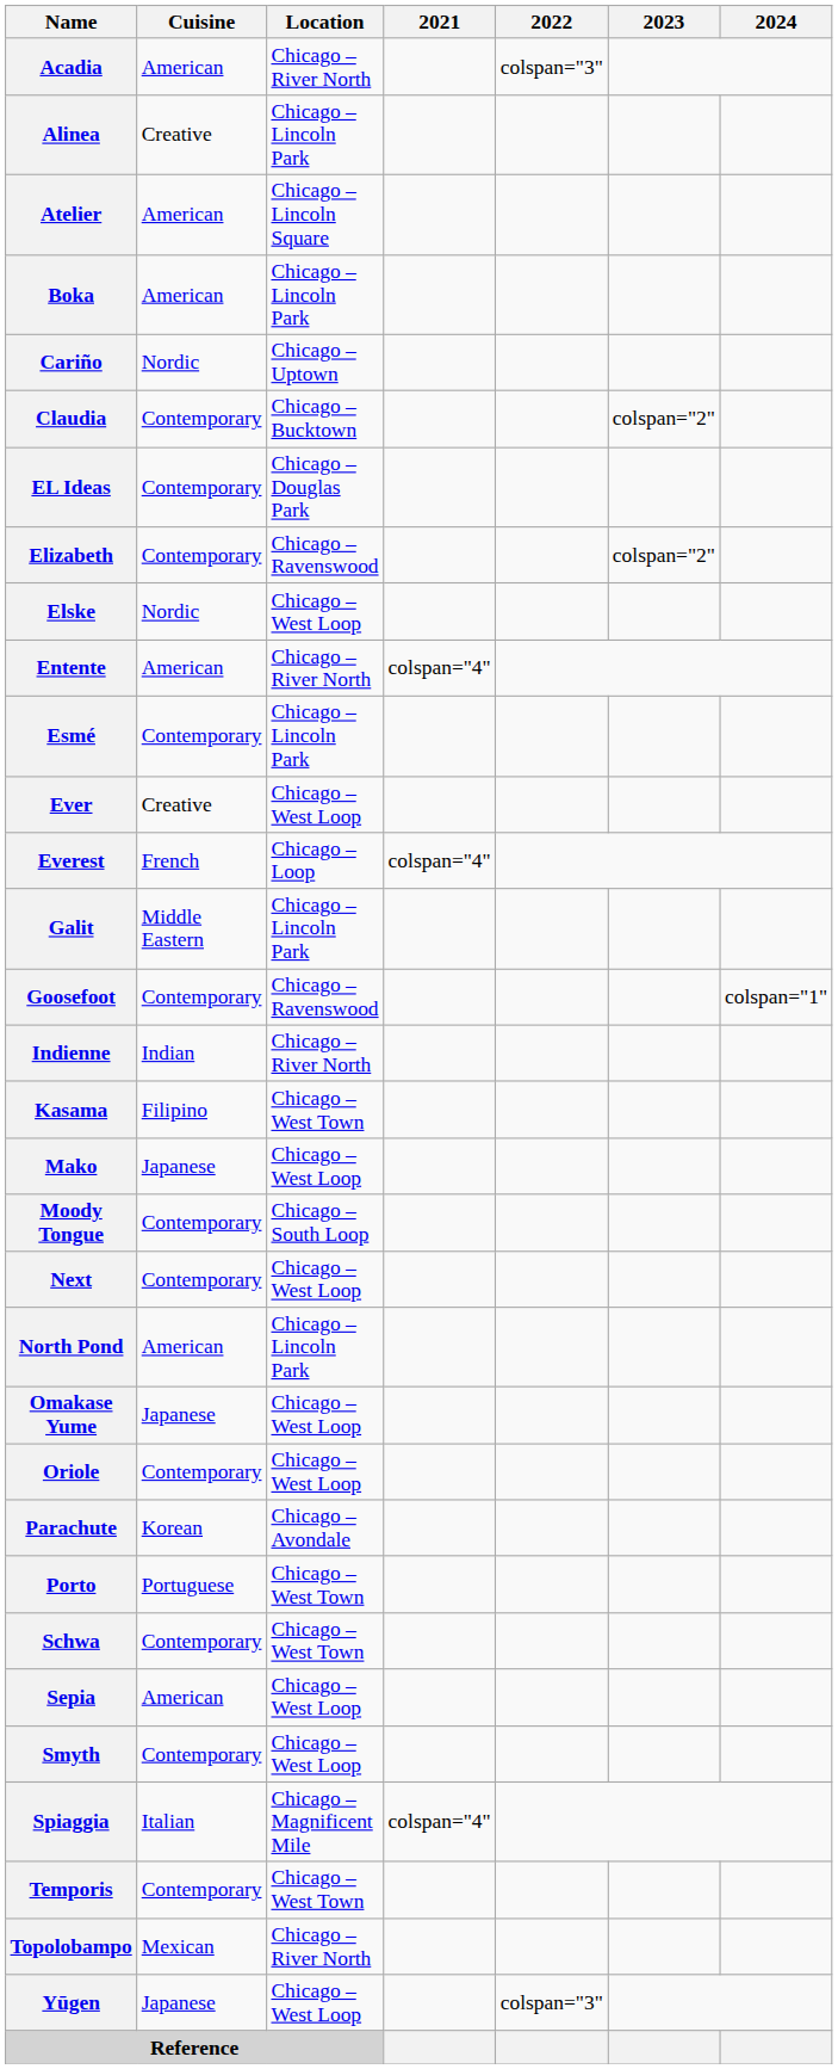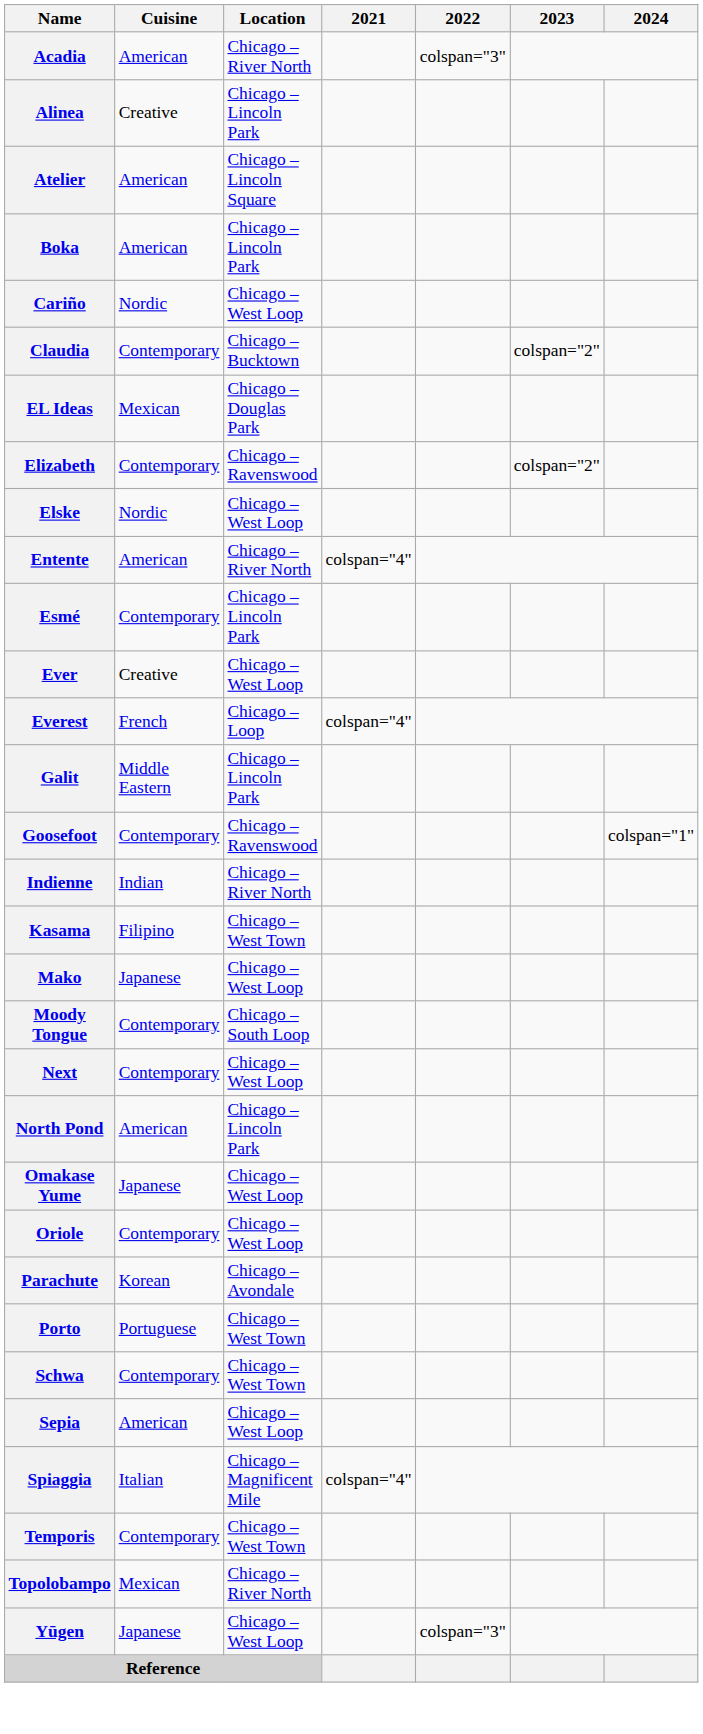Cariño | Location: Chicago – Uptown -> Chicago – West Loop
EL Ideas | Cuisine: Contemporary -> Mexican
- row: Smyth | Contemporary | Chicago – West Loop
